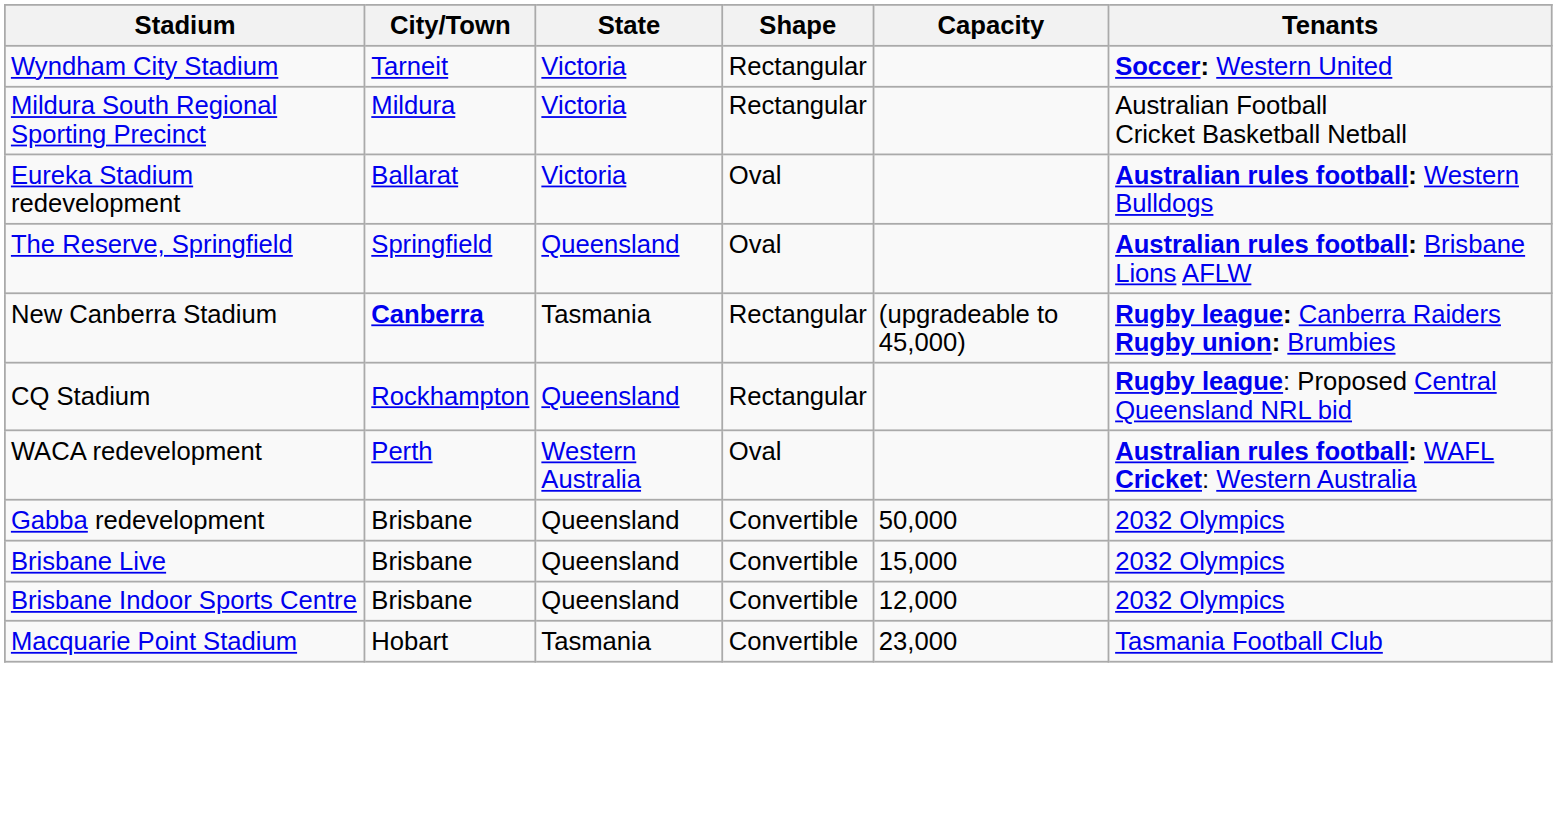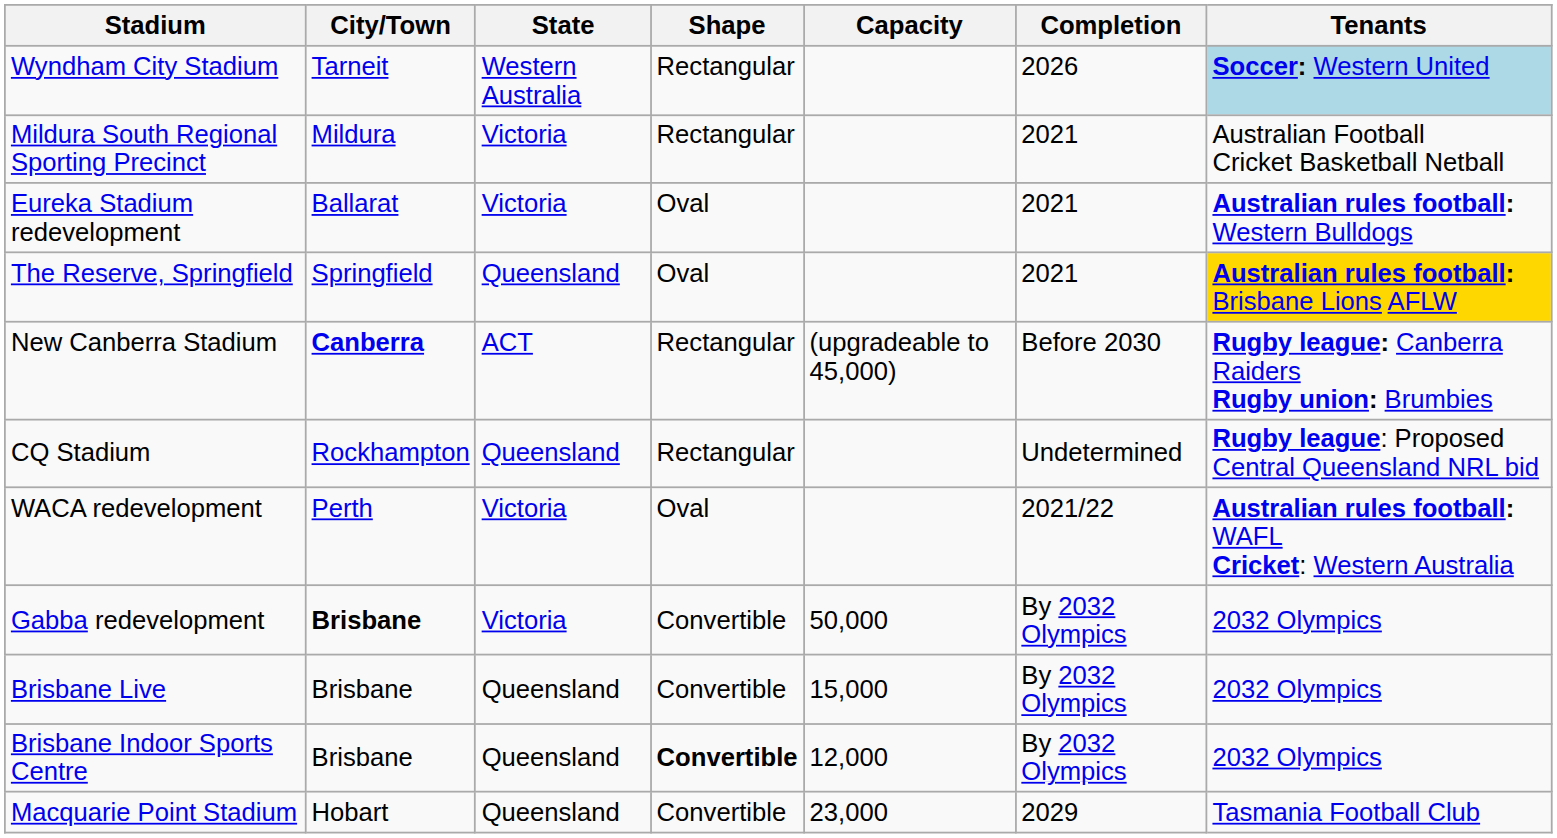+ column: Completion | 2026 | 2021 | 2021 | 2021 | Before 2030 | Undetermined | 2021/22 | By 2032 Olympics | By 2032 Olympics | By 2032 Olympics | 2029
Wyndham City Stadium | State: Victoria -> Western Australia
Wyndham City Stadium | Tenants: no background -> lightblue background
The Reserve, Springfield | Tenants: no background -> gold background
New Canberra Stadium | State: Tasmania -> ACT
WACA redevelopment | State: Western Australia -> Victoria
Gabba redevelopment | City/Town: normal -> bold
Gabba redevelopment | State: Queensland -> Victoria
Brisbane Indoor Sports Centre | Shape: normal -> bold
Macquarie Point Stadium | State: Tasmania -> Queensland
